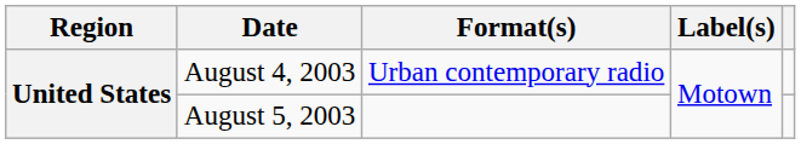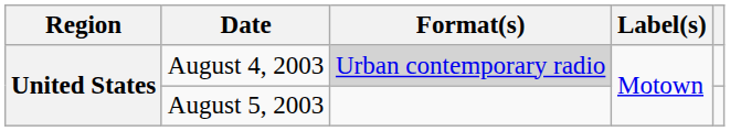August 4, 2003 | Format(s): no background -> lightgrey background
